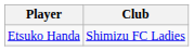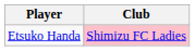Etsuko Handa | Club: no background -> pink background
